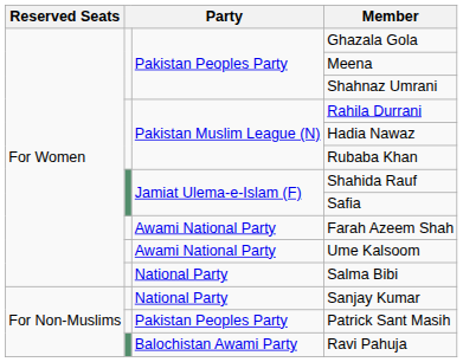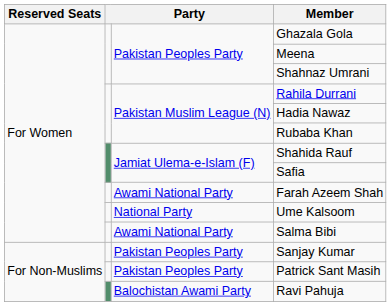Ume Kalsoom | column 3: Awami National Party -> National Party
Salma Bibi | column 3: National Party -> Awami National Party
Sanjay Kumar | column 3: National Party -> Pakistan Peoples Party
